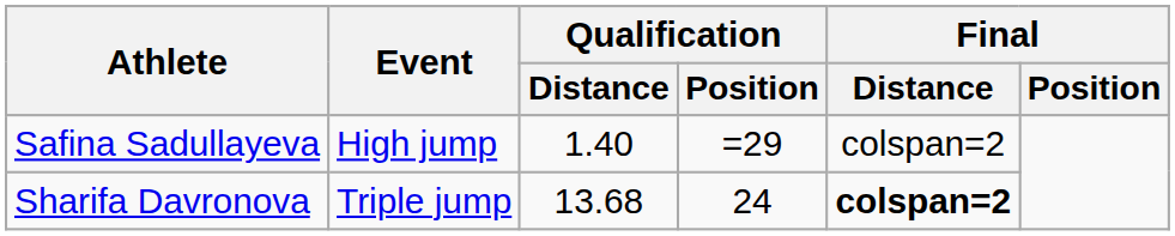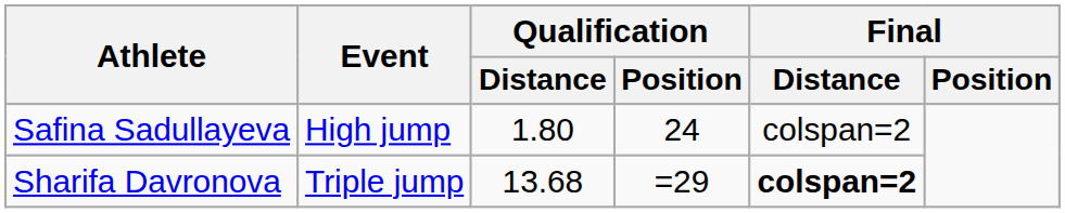Safina Sadullayeva | Qualification / Distance: 1.40 -> 1.80
Safina Sadullayeva | Qualification / Position: =29 -> 24
Sharifa Davronova | Qualification / Position: 24 -> =29
